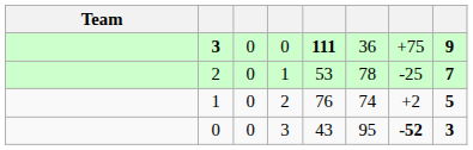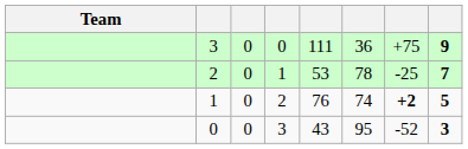row 2 | column 2: bold -> normal
row 2 | column 5: bold -> normal
row 4 | column 7: normal -> bold
row 5 | column 7: bold -> normal
